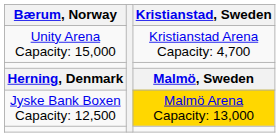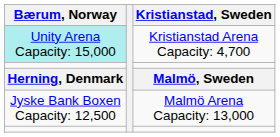Unity Arena Capacity: 15,000 | Bærum, Norway: no background -> paleturquoise background
Jyske Bank Boxen Capacity: 12,500 | Kristianstad, Sweden: gold background -> no background
